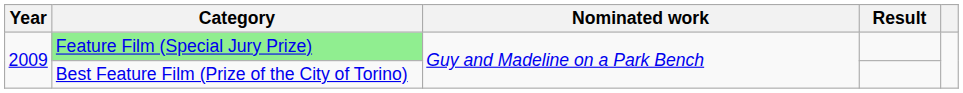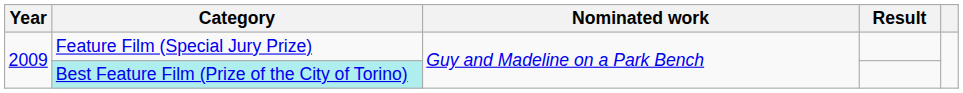Feature Film (Special Jury Prize) | Category: lightgreen background -> no background
Best Feature Film (Prize of the City of Torino) | Category: no background -> paleturquoise background
